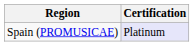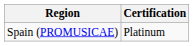Spain (PROMUSICAE) | Certification: lavender background -> no background
